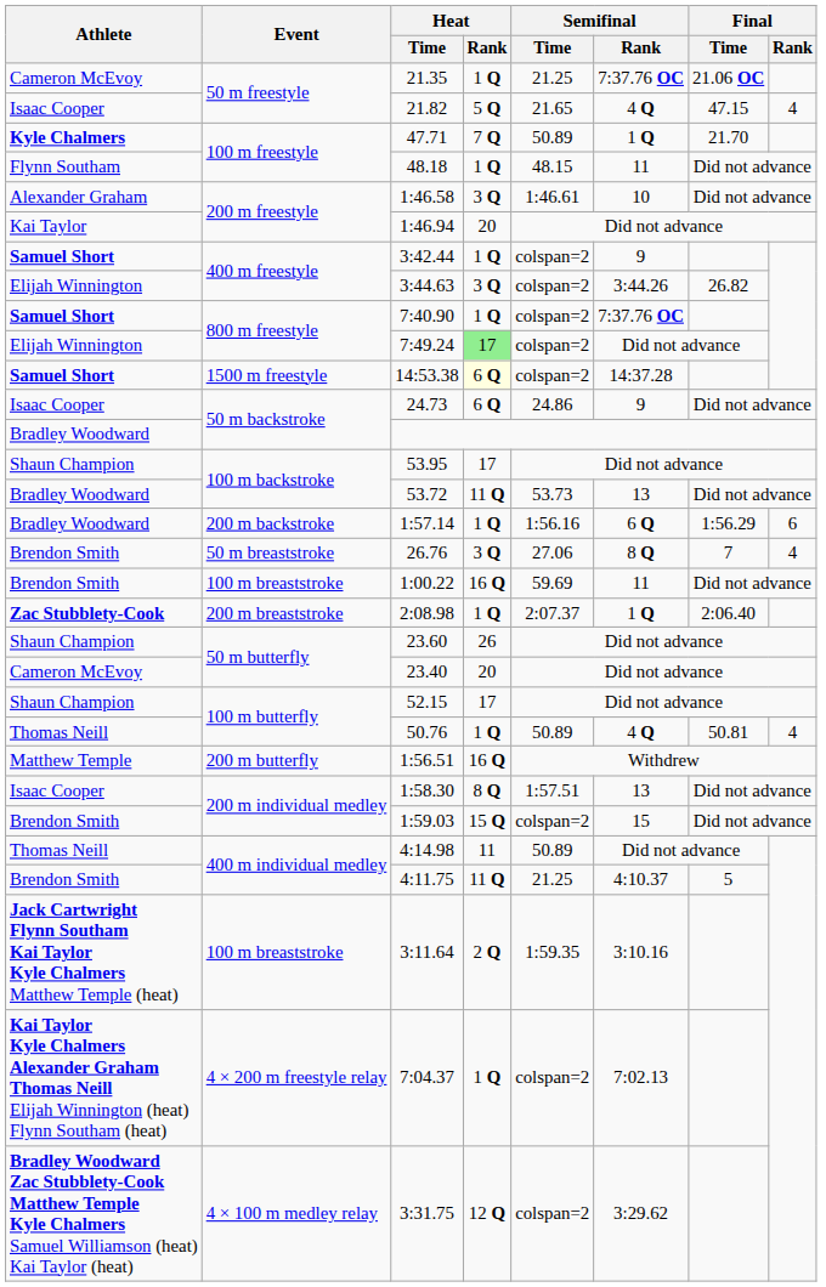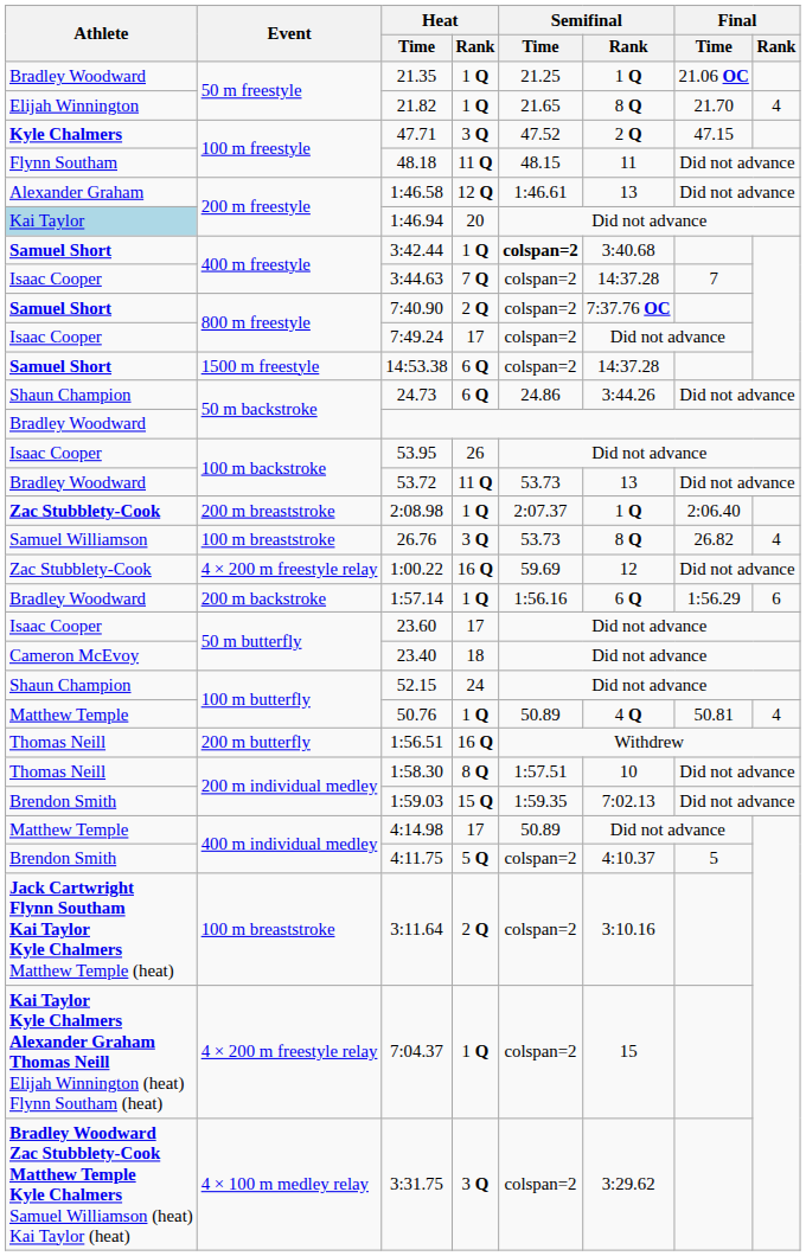21.35 | Athlete: Cameron McEvoy -> Bradley Woodward
21.35 | Semifinal / Rank: 7:37.76 OC -> 1 Q
21.82 | Athlete: Isaac Cooper -> Elijah Winnington
21.82 | Heat / Rank: 5 Q -> 1 Q
21.82 | Semifinal / Rank: 4 Q -> 8 Q
21.82 | Final / Time: 47.15 -> 21.70
47.71 | Heat / Rank: 7 Q -> 3 Q
47.71 | Semifinal / Time: 50.89 -> 47.52
47.71 | Semifinal / Rank: 1 Q -> 2 Q
47.71 | Final / Time: 21.70 -> 47.15
48.18 | Heat / Rank: 1 Q -> 11 Q
1:46.58 | Heat / Rank: 3 Q -> 12 Q
1:46.58 | Semifinal / Rank: 10 -> 13
1:46.94 | Athlete: no background -> lightblue background
3:42.44 | Semifinal / Time: normal -> bold
3:42.44 | Semifinal / Rank: 9 -> 3:40.68
3:44.63 | Athlete: Elijah Winnington -> Isaac Cooper
3:44.63 | Heat / Rank: 3 Q -> 7 Q
3:44.63 | Semifinal / Rank: 3:44.26 -> 14:37.28
3:44.63 | Final / Time: 26.82 -> 7
7:40.90 | Heat / Rank: 1 Q -> 2 Q
7:49.24 | Athlete: Elijah Winnington -> Isaac Cooper
7:49.24 | Heat / Rank: lightgreen background -> no background
14:53.38 | Heat / Rank: lightyellow background -> no background
24.73 | Athlete: Isaac Cooper -> Shaun Champion
24.73 | Semifinal / Rank: 9 -> 3:44.26
53.95 | Athlete: Shaun Champion -> Isaac Cooper
53.95 | Heat / Rank: 17 -> 26
rows swapped: 1:57.14 <-> 2:08.98
26.76 | Athlete: Brendon Smith -> Samuel Williamson
26.76 | Event: 50 m breaststroke -> 100 m breaststroke
26.76 | Semifinal / Time: 27.06 -> 53.73
26.76 | Final / Time: 7 -> 26.82
1:00.22 | Athlete: Brendon Smith -> Zac Stubblety-Cook
1:00.22 | Event: 100 m breaststroke -> 4 × 200 m freestyle relay
1:00.22 | Semifinal / Rank: 11 -> 12
23.60 | Athlete: Shaun Champion -> Isaac Cooper
23.60 | Heat / Rank: 26 -> 17
23.40 | Heat / Rank: 20 -> 18
52.15 | Heat / Rank: 17 -> 24
50.76 | Athlete: Thomas Neill -> Matthew Temple
1:56.51 | Athlete: Matthew Temple -> Thomas Neill
1:58.30 | Athlete: Isaac Cooper -> Thomas Neill
1:58.30 | Semifinal / Rank: 13 -> 10
1:59.03 | Semifinal / Time: colspan=2 -> 1:59.35
1:59.03 | Semifinal / Rank: 15 -> 7:02.13
4:14.98 | Athlete: Thomas Neill -> Matthew Temple
4:14.98 | Heat / Rank: 11 -> 17
4:11.75 | Heat / Rank: 11 Q -> 5 Q
4:11.75 | Semifinal / Time: 21.25 -> colspan=2
3:11.64 | Semifinal / Time: 1:59.35 -> colspan=2
7:04.37 | Semifinal / Rank: 7:02.13 -> 15
3:31.75 | Heat / Rank: 12 Q -> 3 Q
